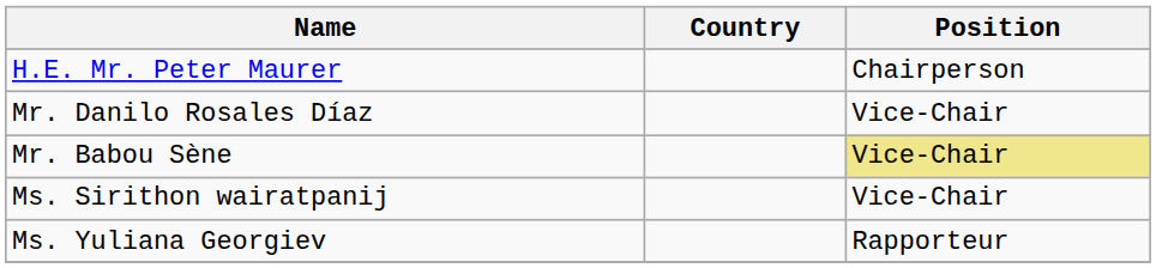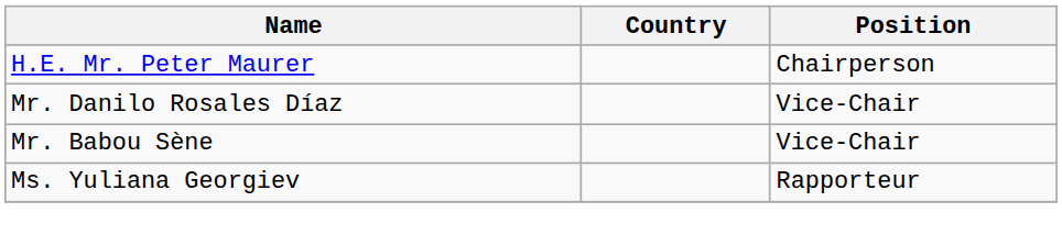Mr. Babou Sène | Position: khaki background -> no background
- row: Ms. Sirithon wairatpanij | Vice-Chair
